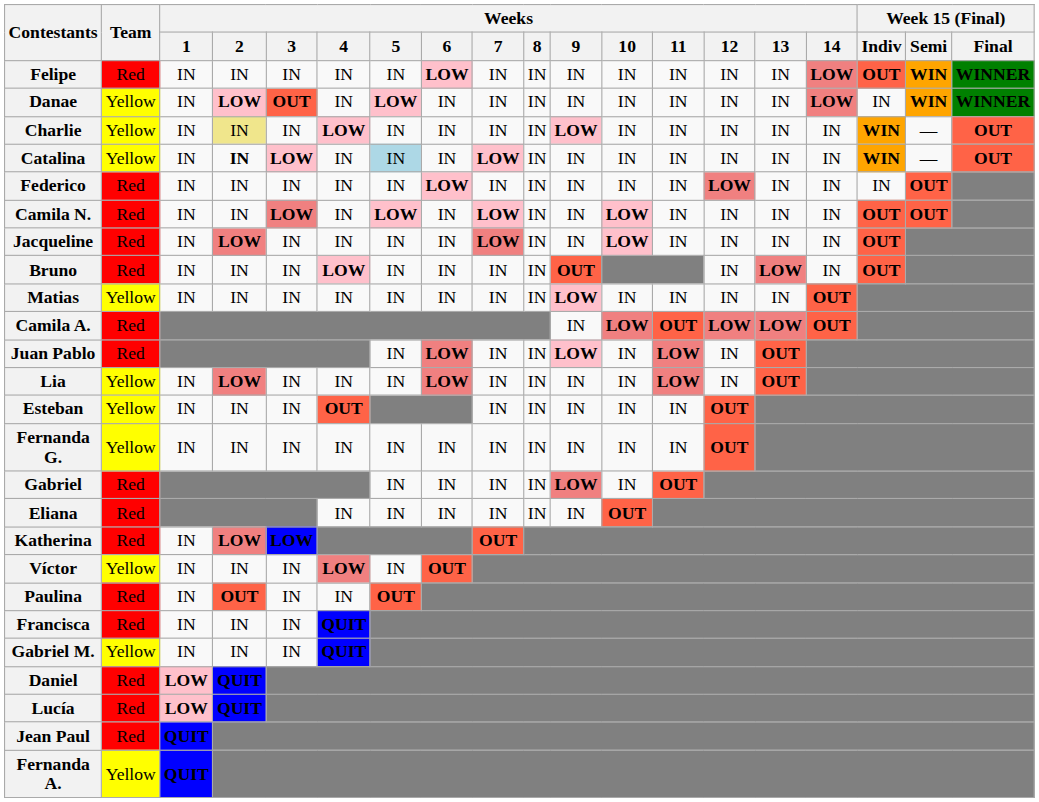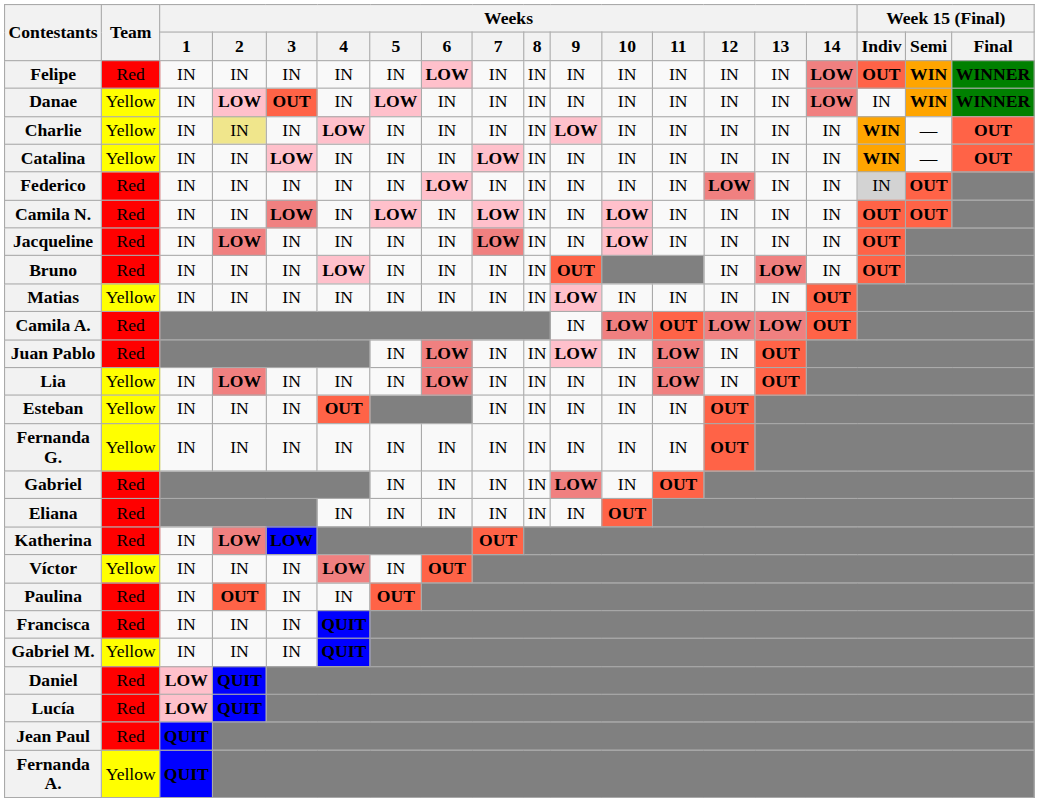Catalina | Weeks / 2: bold -> normal
Catalina | Weeks / 5: lightblue background -> no background
Federico | Week 15 (Final) / Indiv: no background -> lightgrey background
